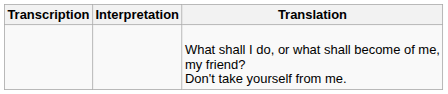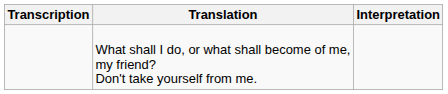columns swapped: Interpretation <-> Translation
